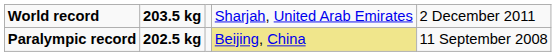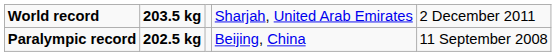Paralympic record | column 4: khaki background -> no background
